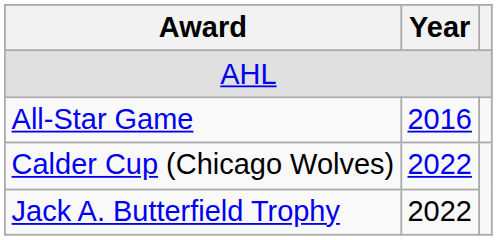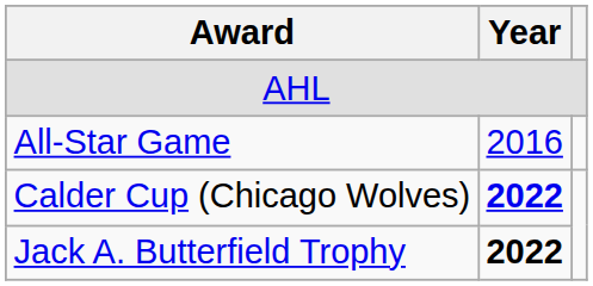Calder Cup (Chicago Wolves) | Year: normal -> bold
Jack A. Butterfield Trophy | Year: normal -> bold
